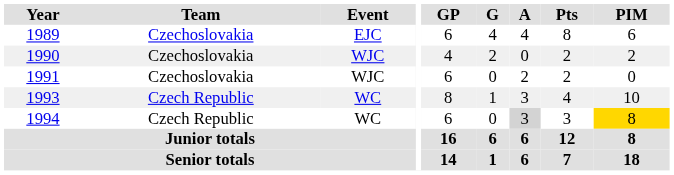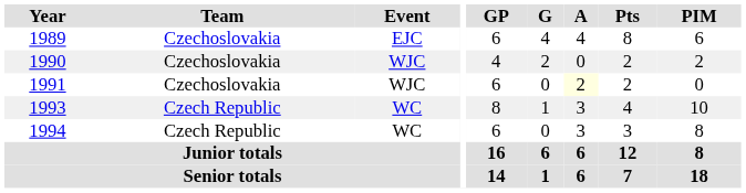1991 | A: no background -> lightyellow background
1994 | A: lightgrey background -> no background
1994 | PIM: gold background -> no background
